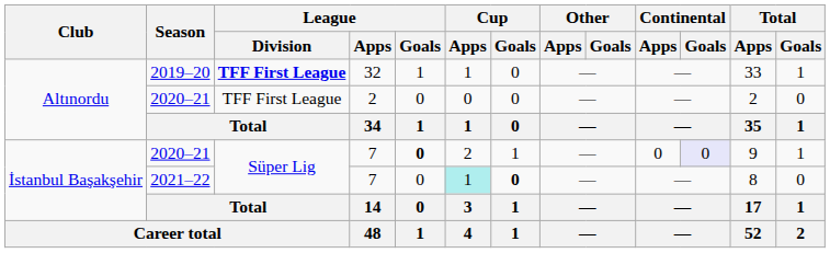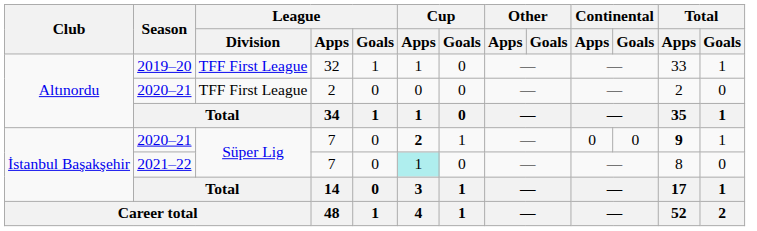2019–20 | League / Division: bold -> normal
2020–21 / 7 | League / Goals: bold -> normal
2020–21 / 7 | Cup / Apps: normal -> bold
2020–21 / 7 | Continental / Goals: lavender background -> no background
2020–21 / 7 | Total / Apps: normal -> bold
2021–22 | Cup / Goals: bold -> normal
